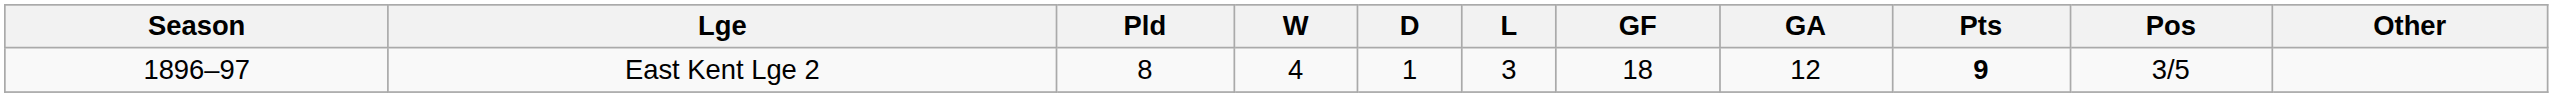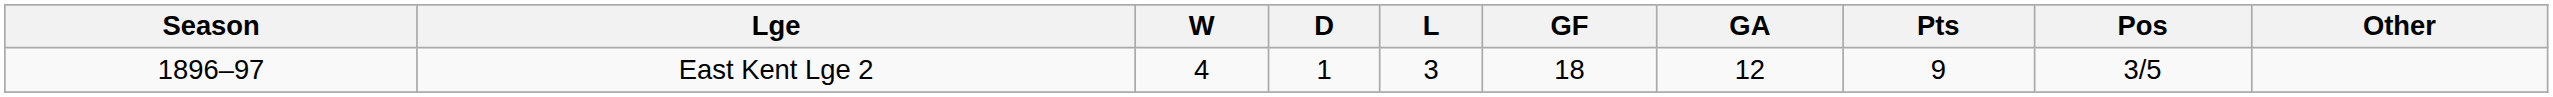- column: Pld | 8
East Kent Lge 2 | Pts: bold -> normal
